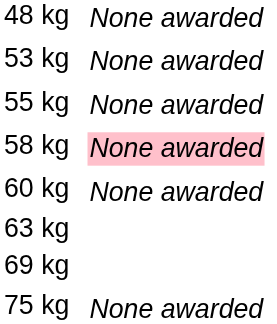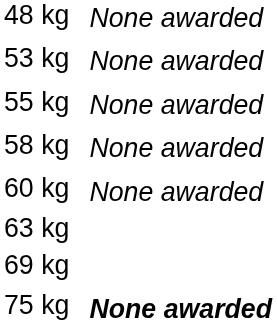58 kg / None awarded | column 2: pink background -> no background
75 kg / None awarded | column 2: normal -> bold
